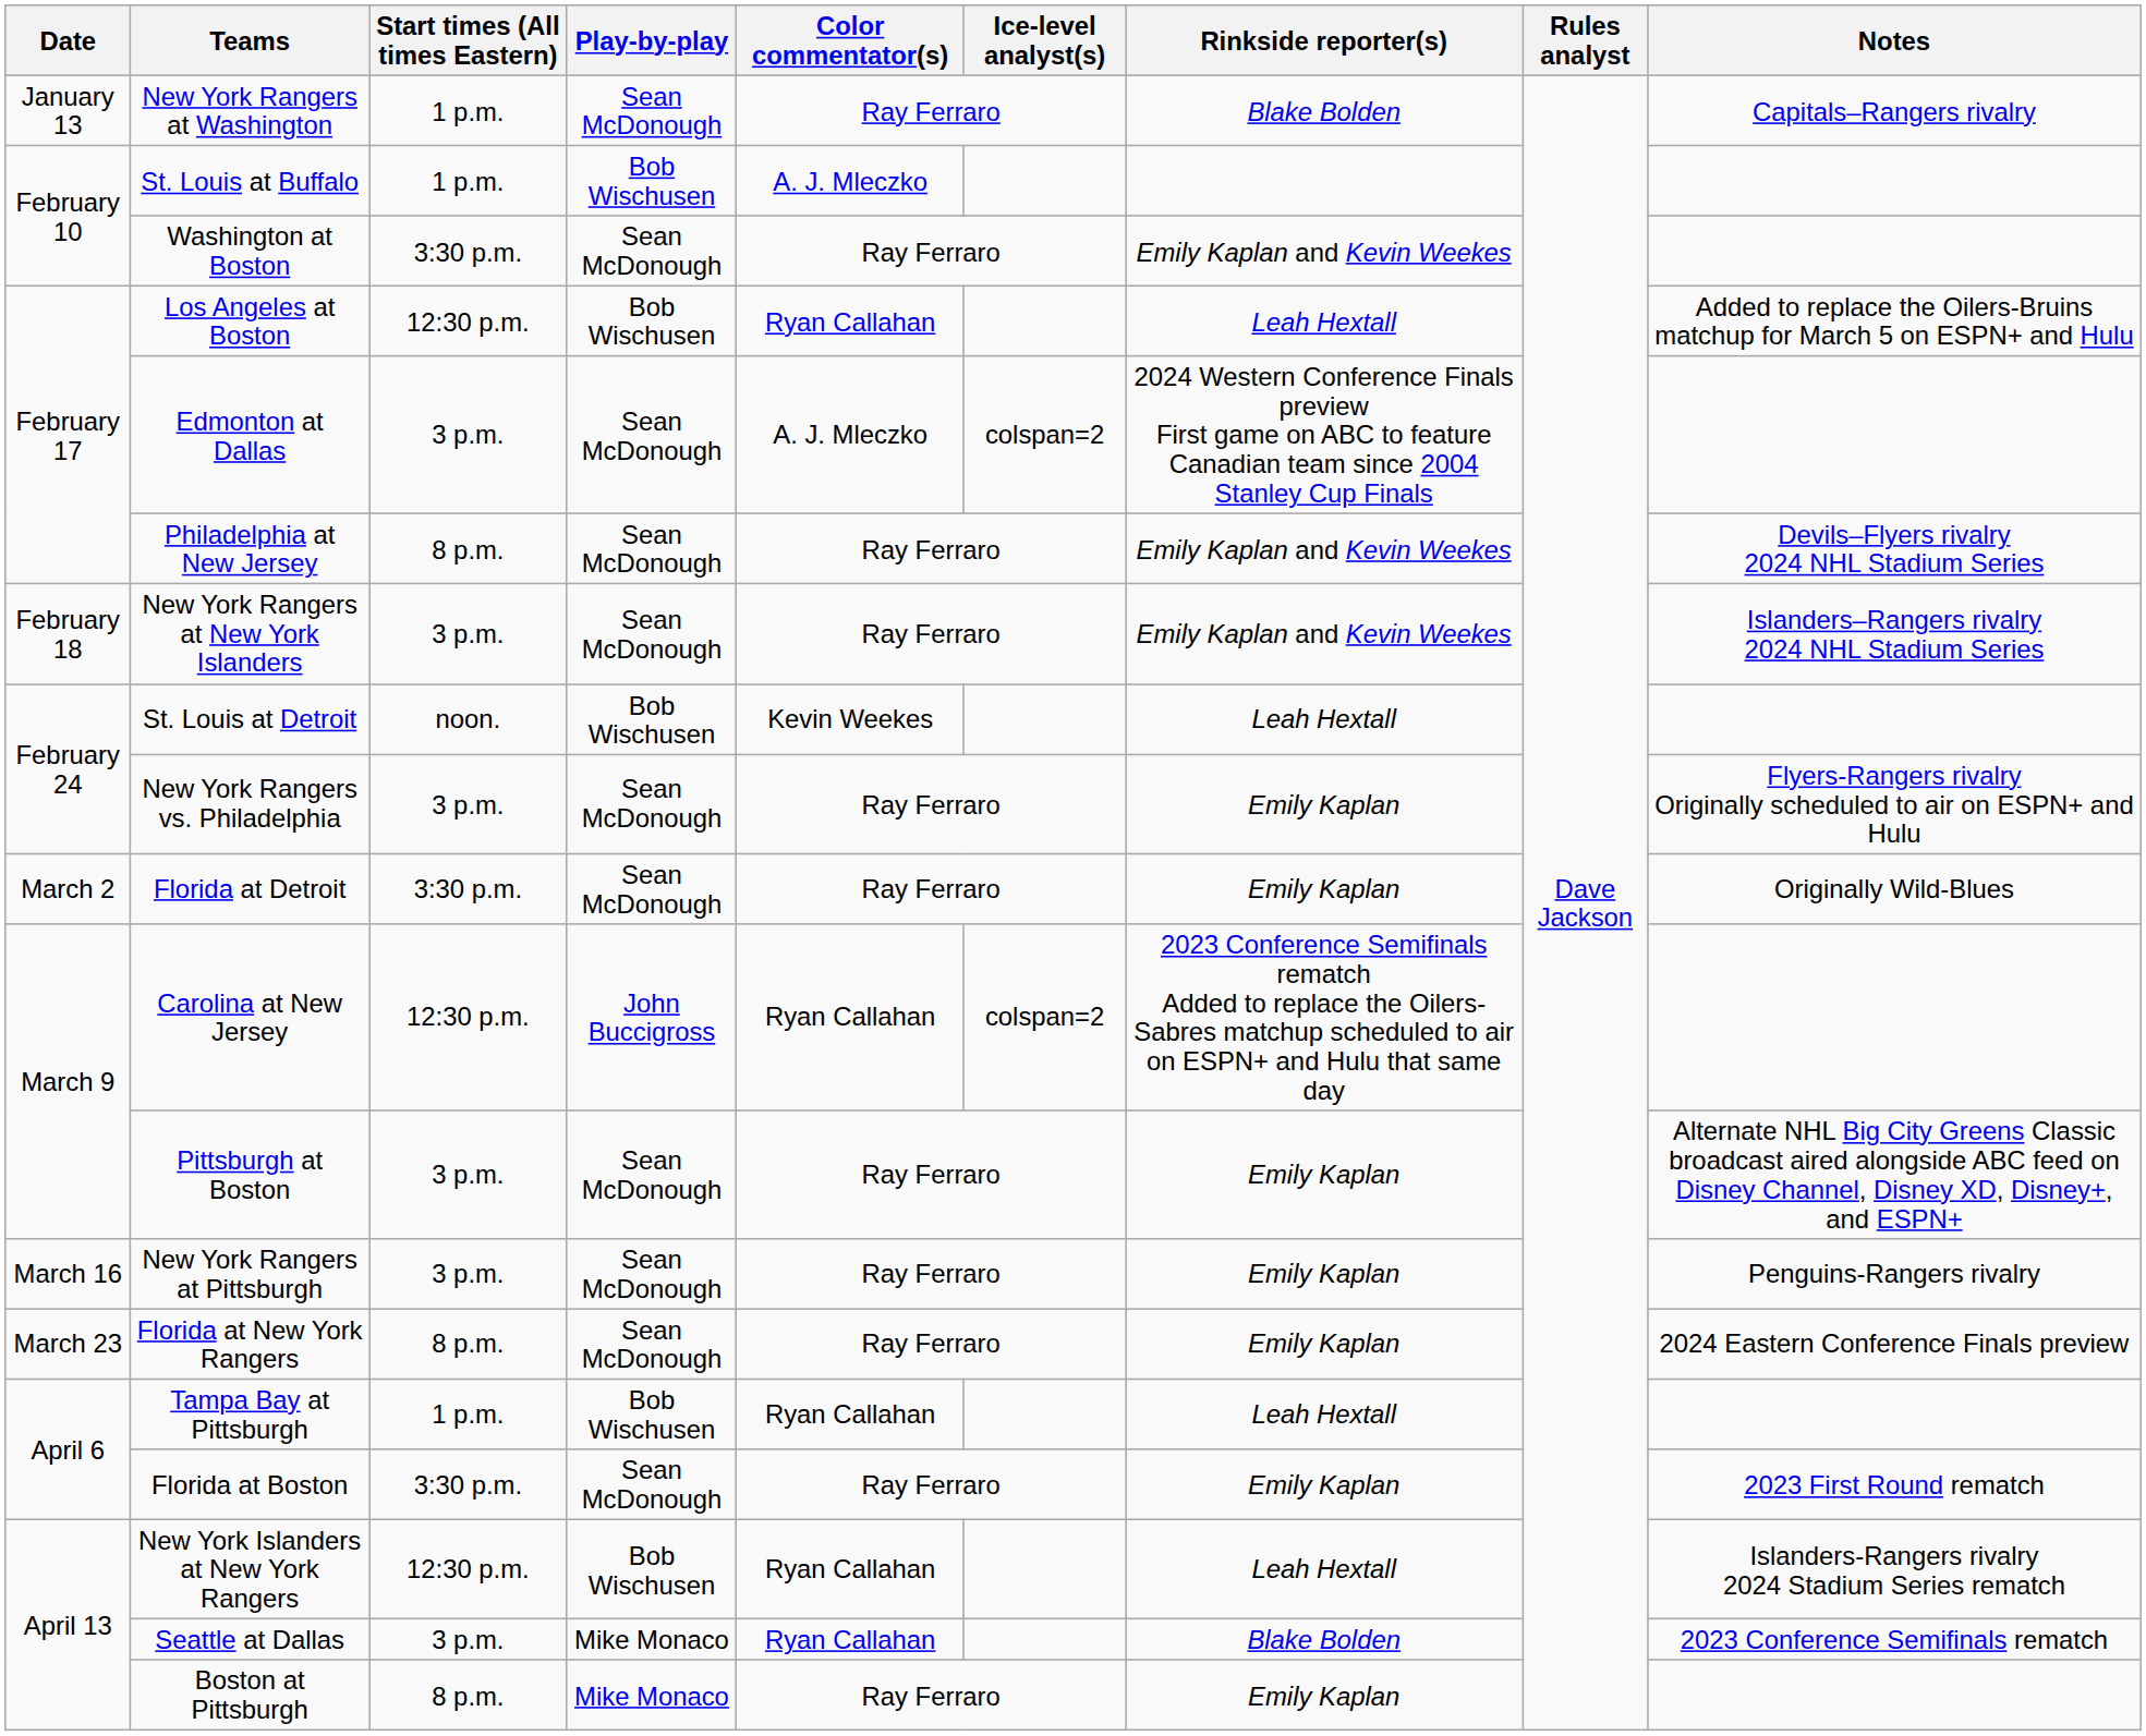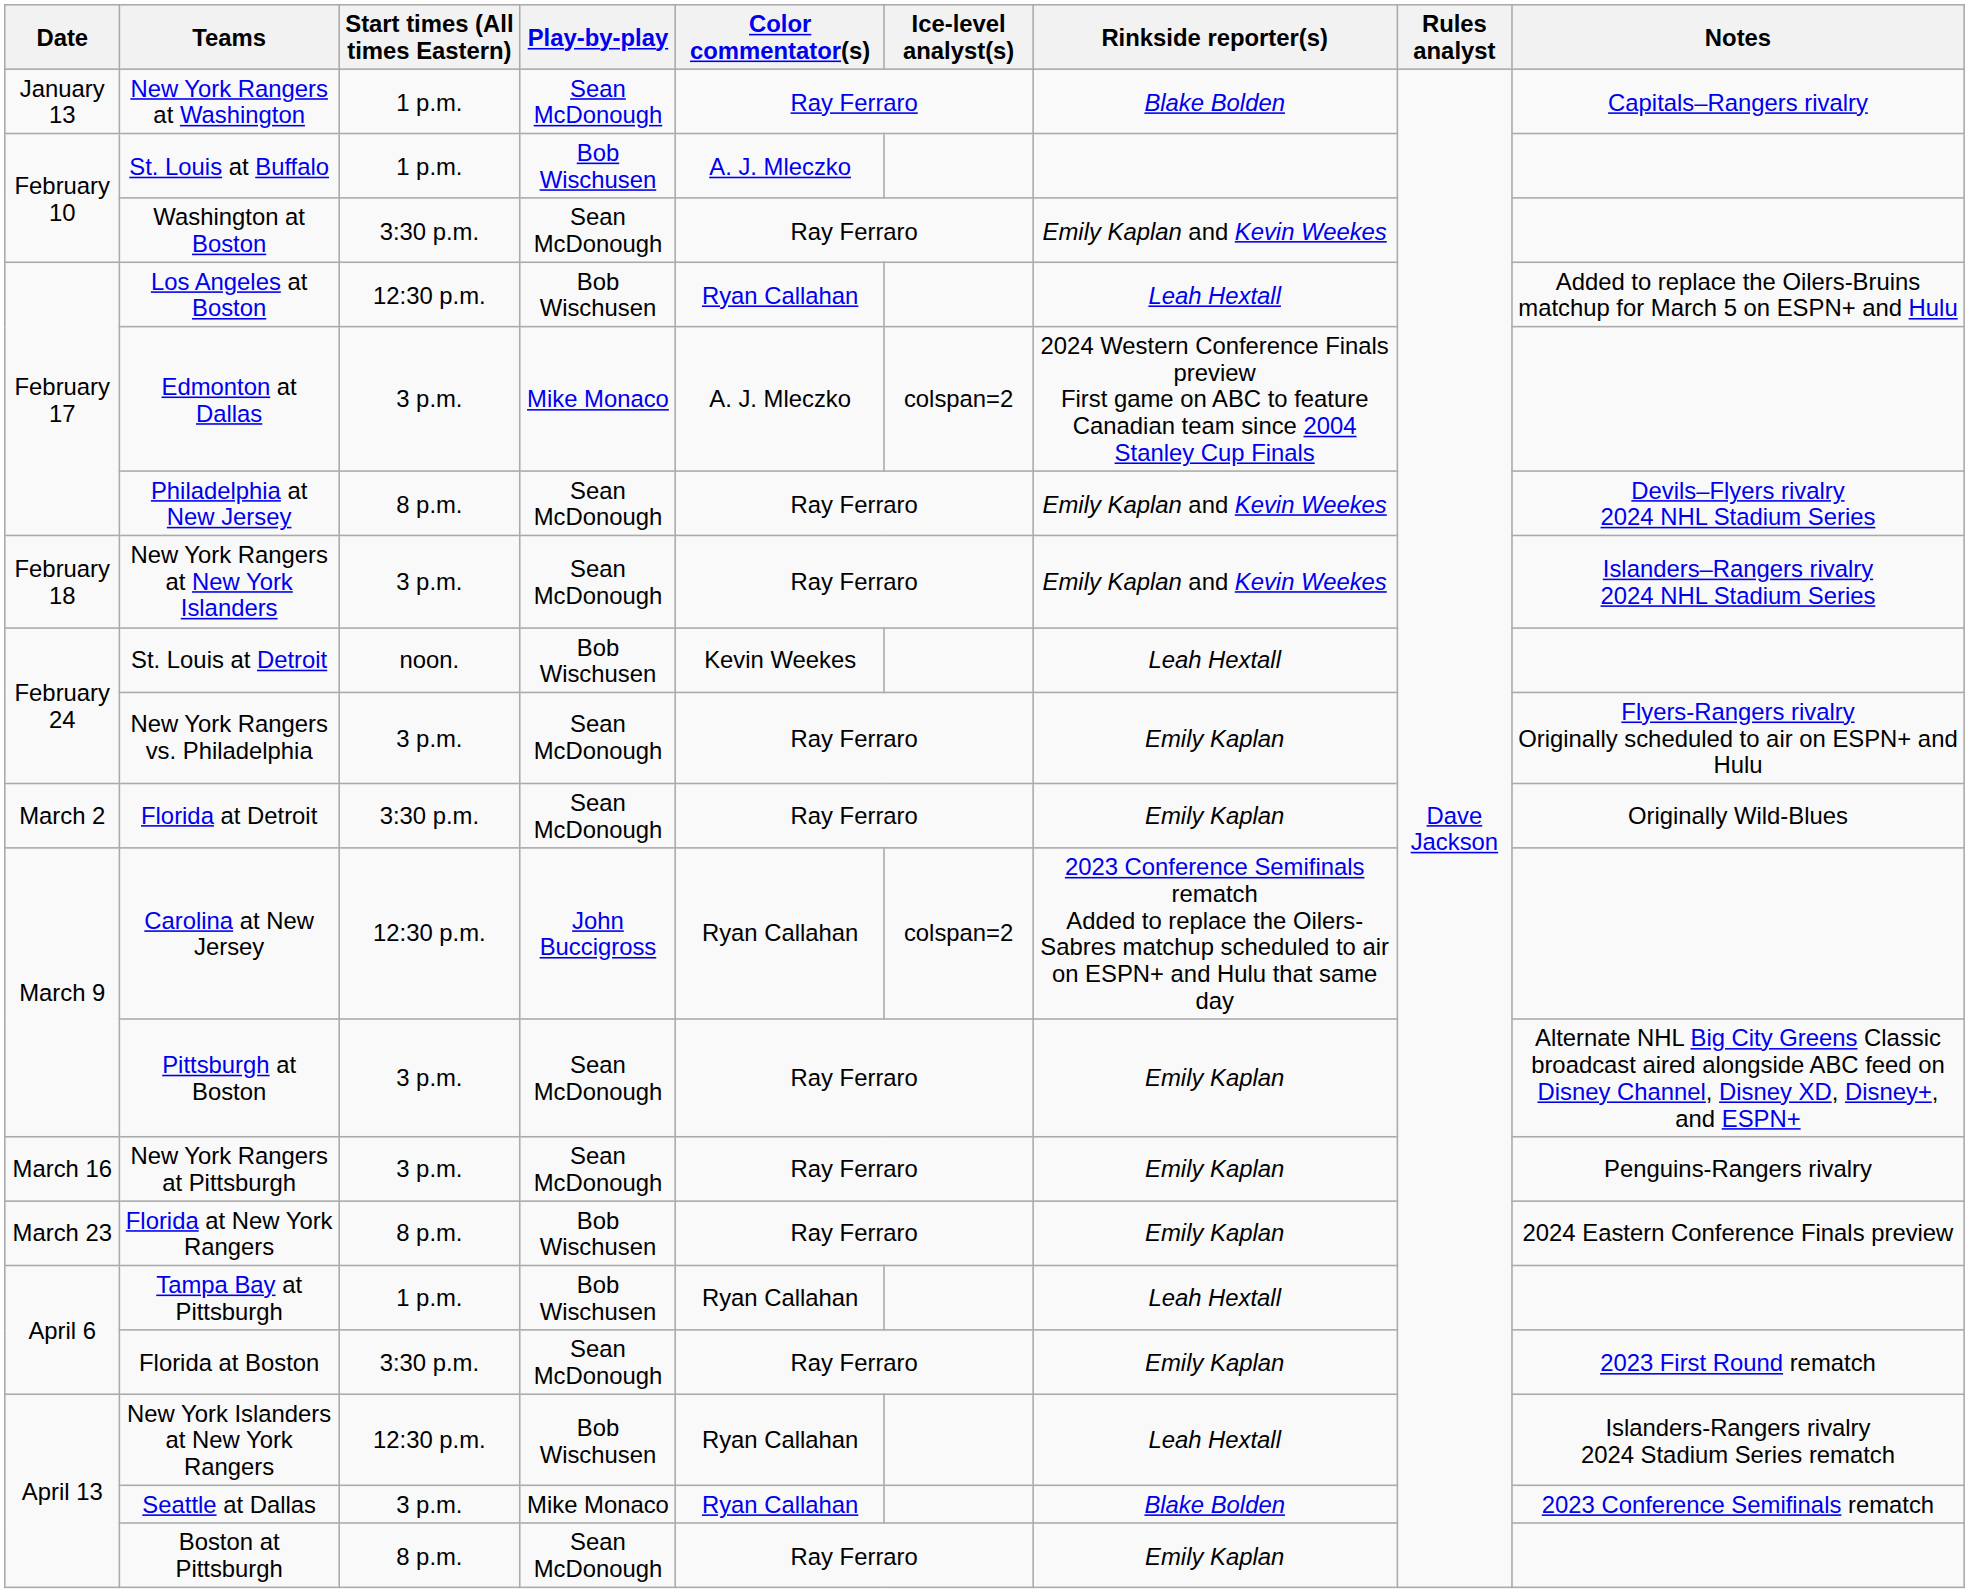Edmonton at Dallas | Play-by-play: Sean McDonough -> Mike Monaco
Florida at New York Rangers | Play-by-play: Sean McDonough -> Bob Wischusen
Boston at Pittsburgh | Play-by-play: Mike Monaco -> Sean McDonough
